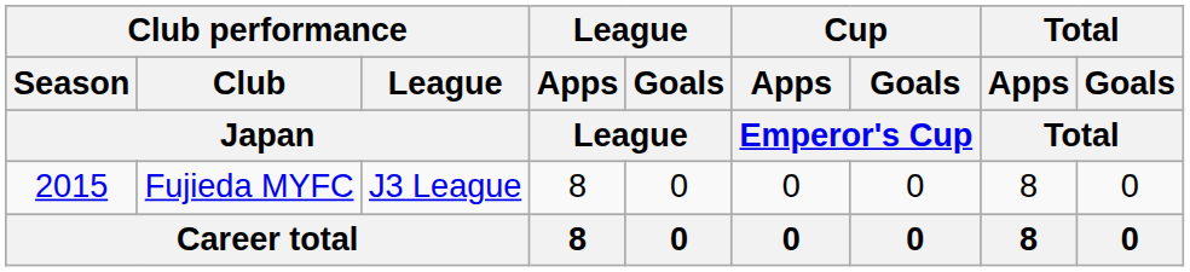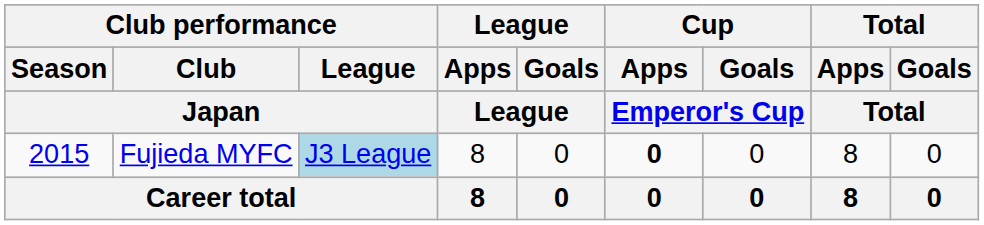Fujieda MYFC | Club performance / League / Japan: no background -> lightblue background
Fujieda MYFC | Cup / Apps / Emperor's Cup: normal -> bold
